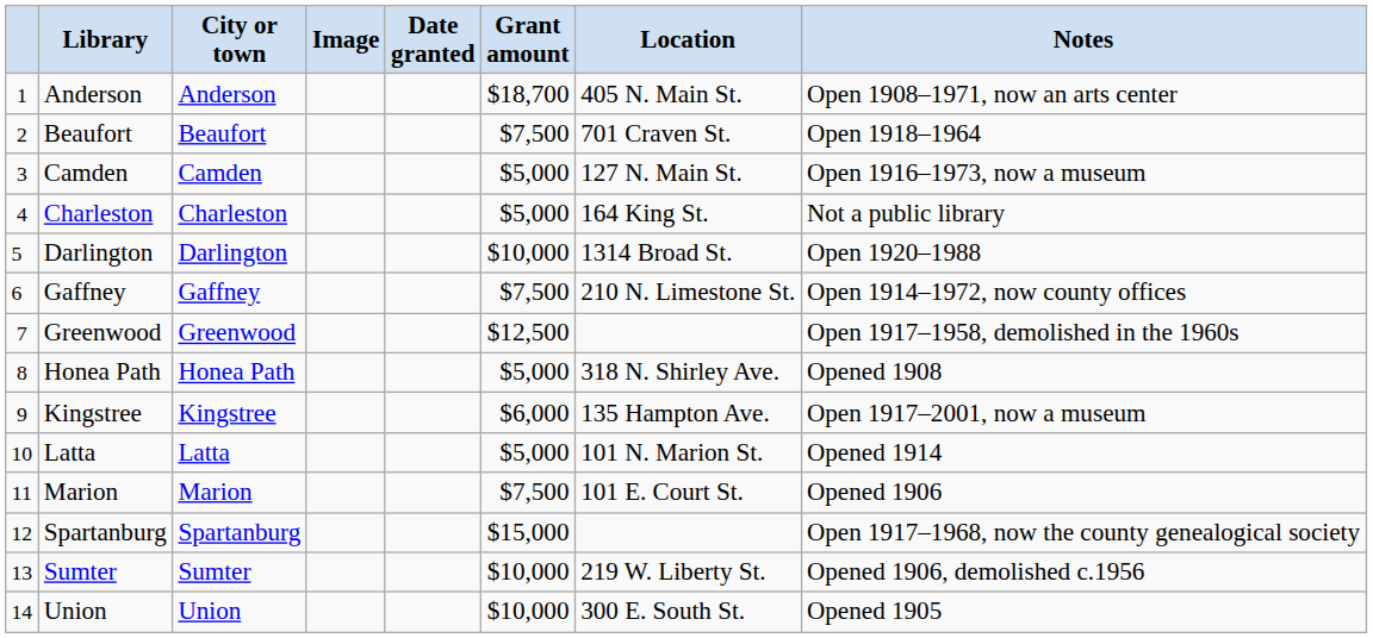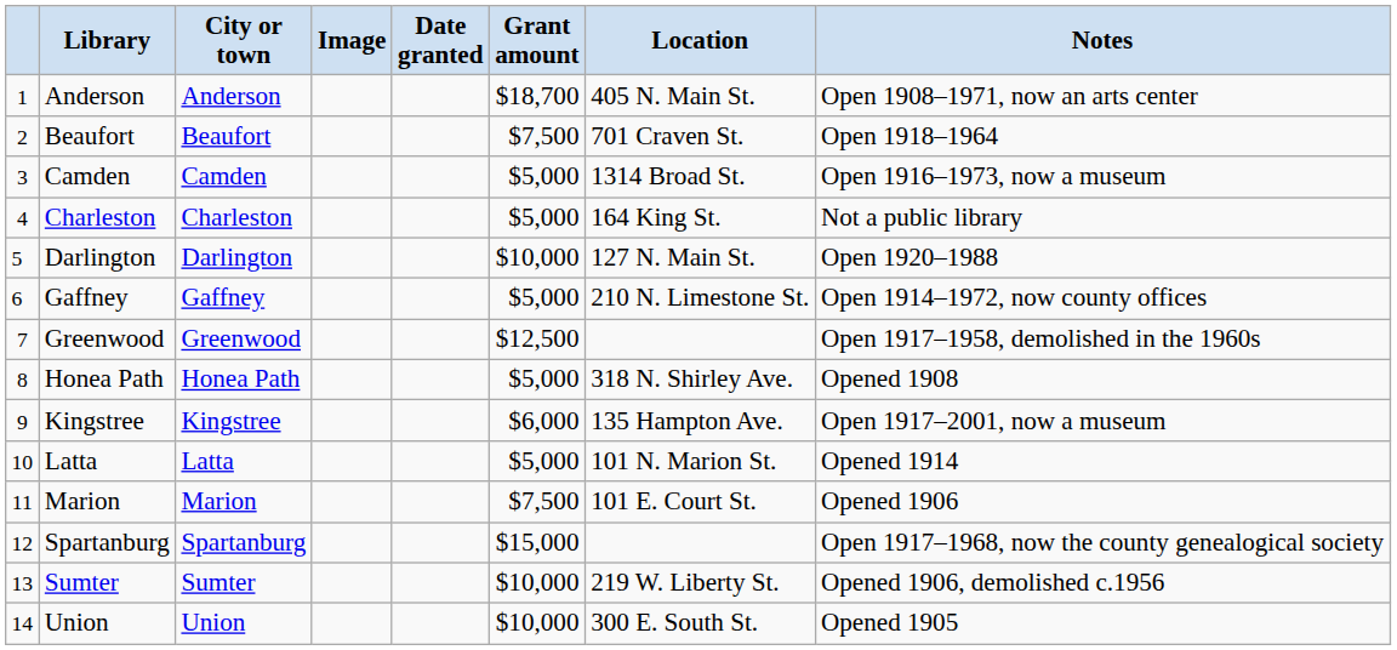row 4 | Location: 127 N. Main St. -> 1314 Broad St.
row 6 | Location: 1314 Broad St. -> 127 N. Main St.
row 7 | Grant amount: $7,500 -> $5,000
